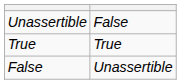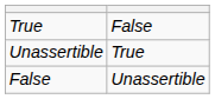row 2 | column 1: Unassertible -> True
row 3 | column 1: True -> Unassertible
